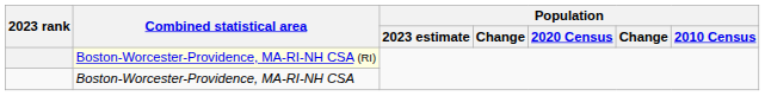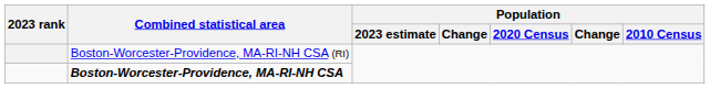Boston-Worcester-Providence, MA-RI-NH CSA (RI) | Combined statistical area: lightyellow background -> no background
Boston-Worcester-Providence, MA-RI-NH CSA | Combined statistical area: normal -> bold
